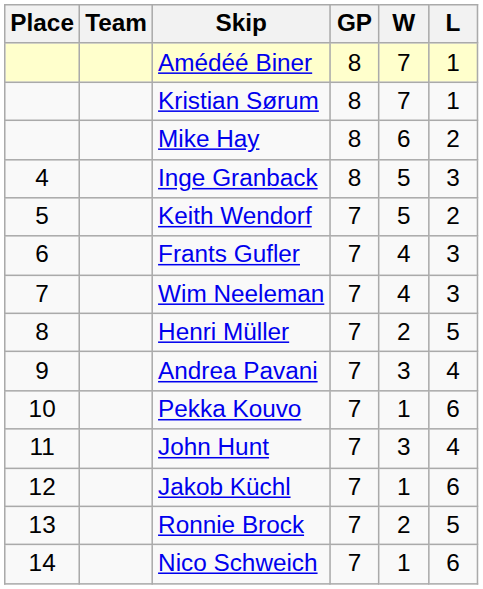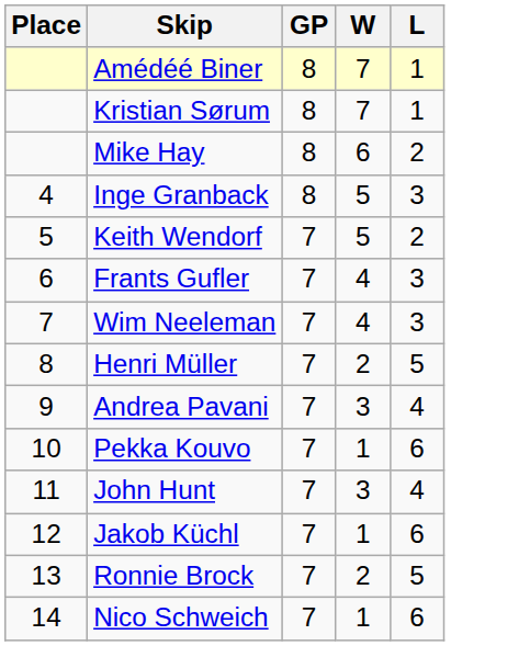- column: Team
